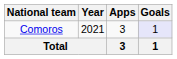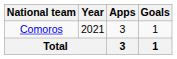Comoros | Goals: lavender background -> no background
